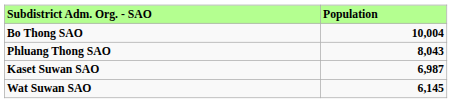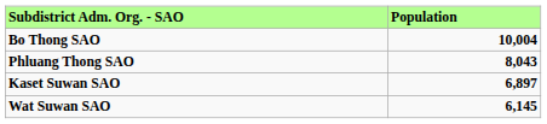Kaset Suwan SAO | Population: 6,987 -> 6,897
